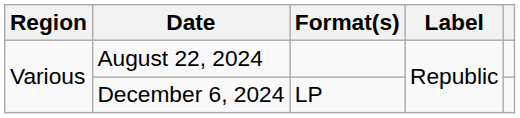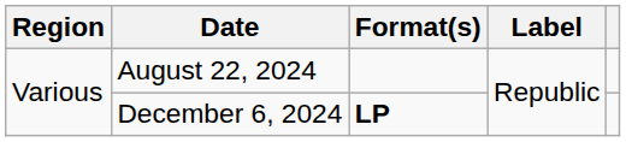December 6, 2024 | Format(s): normal -> bold
